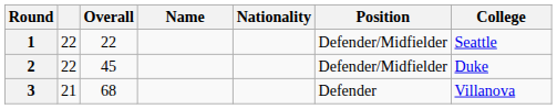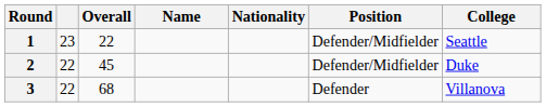1 | column 2: 22 -> 23
3 | column 2: 21 -> 22
